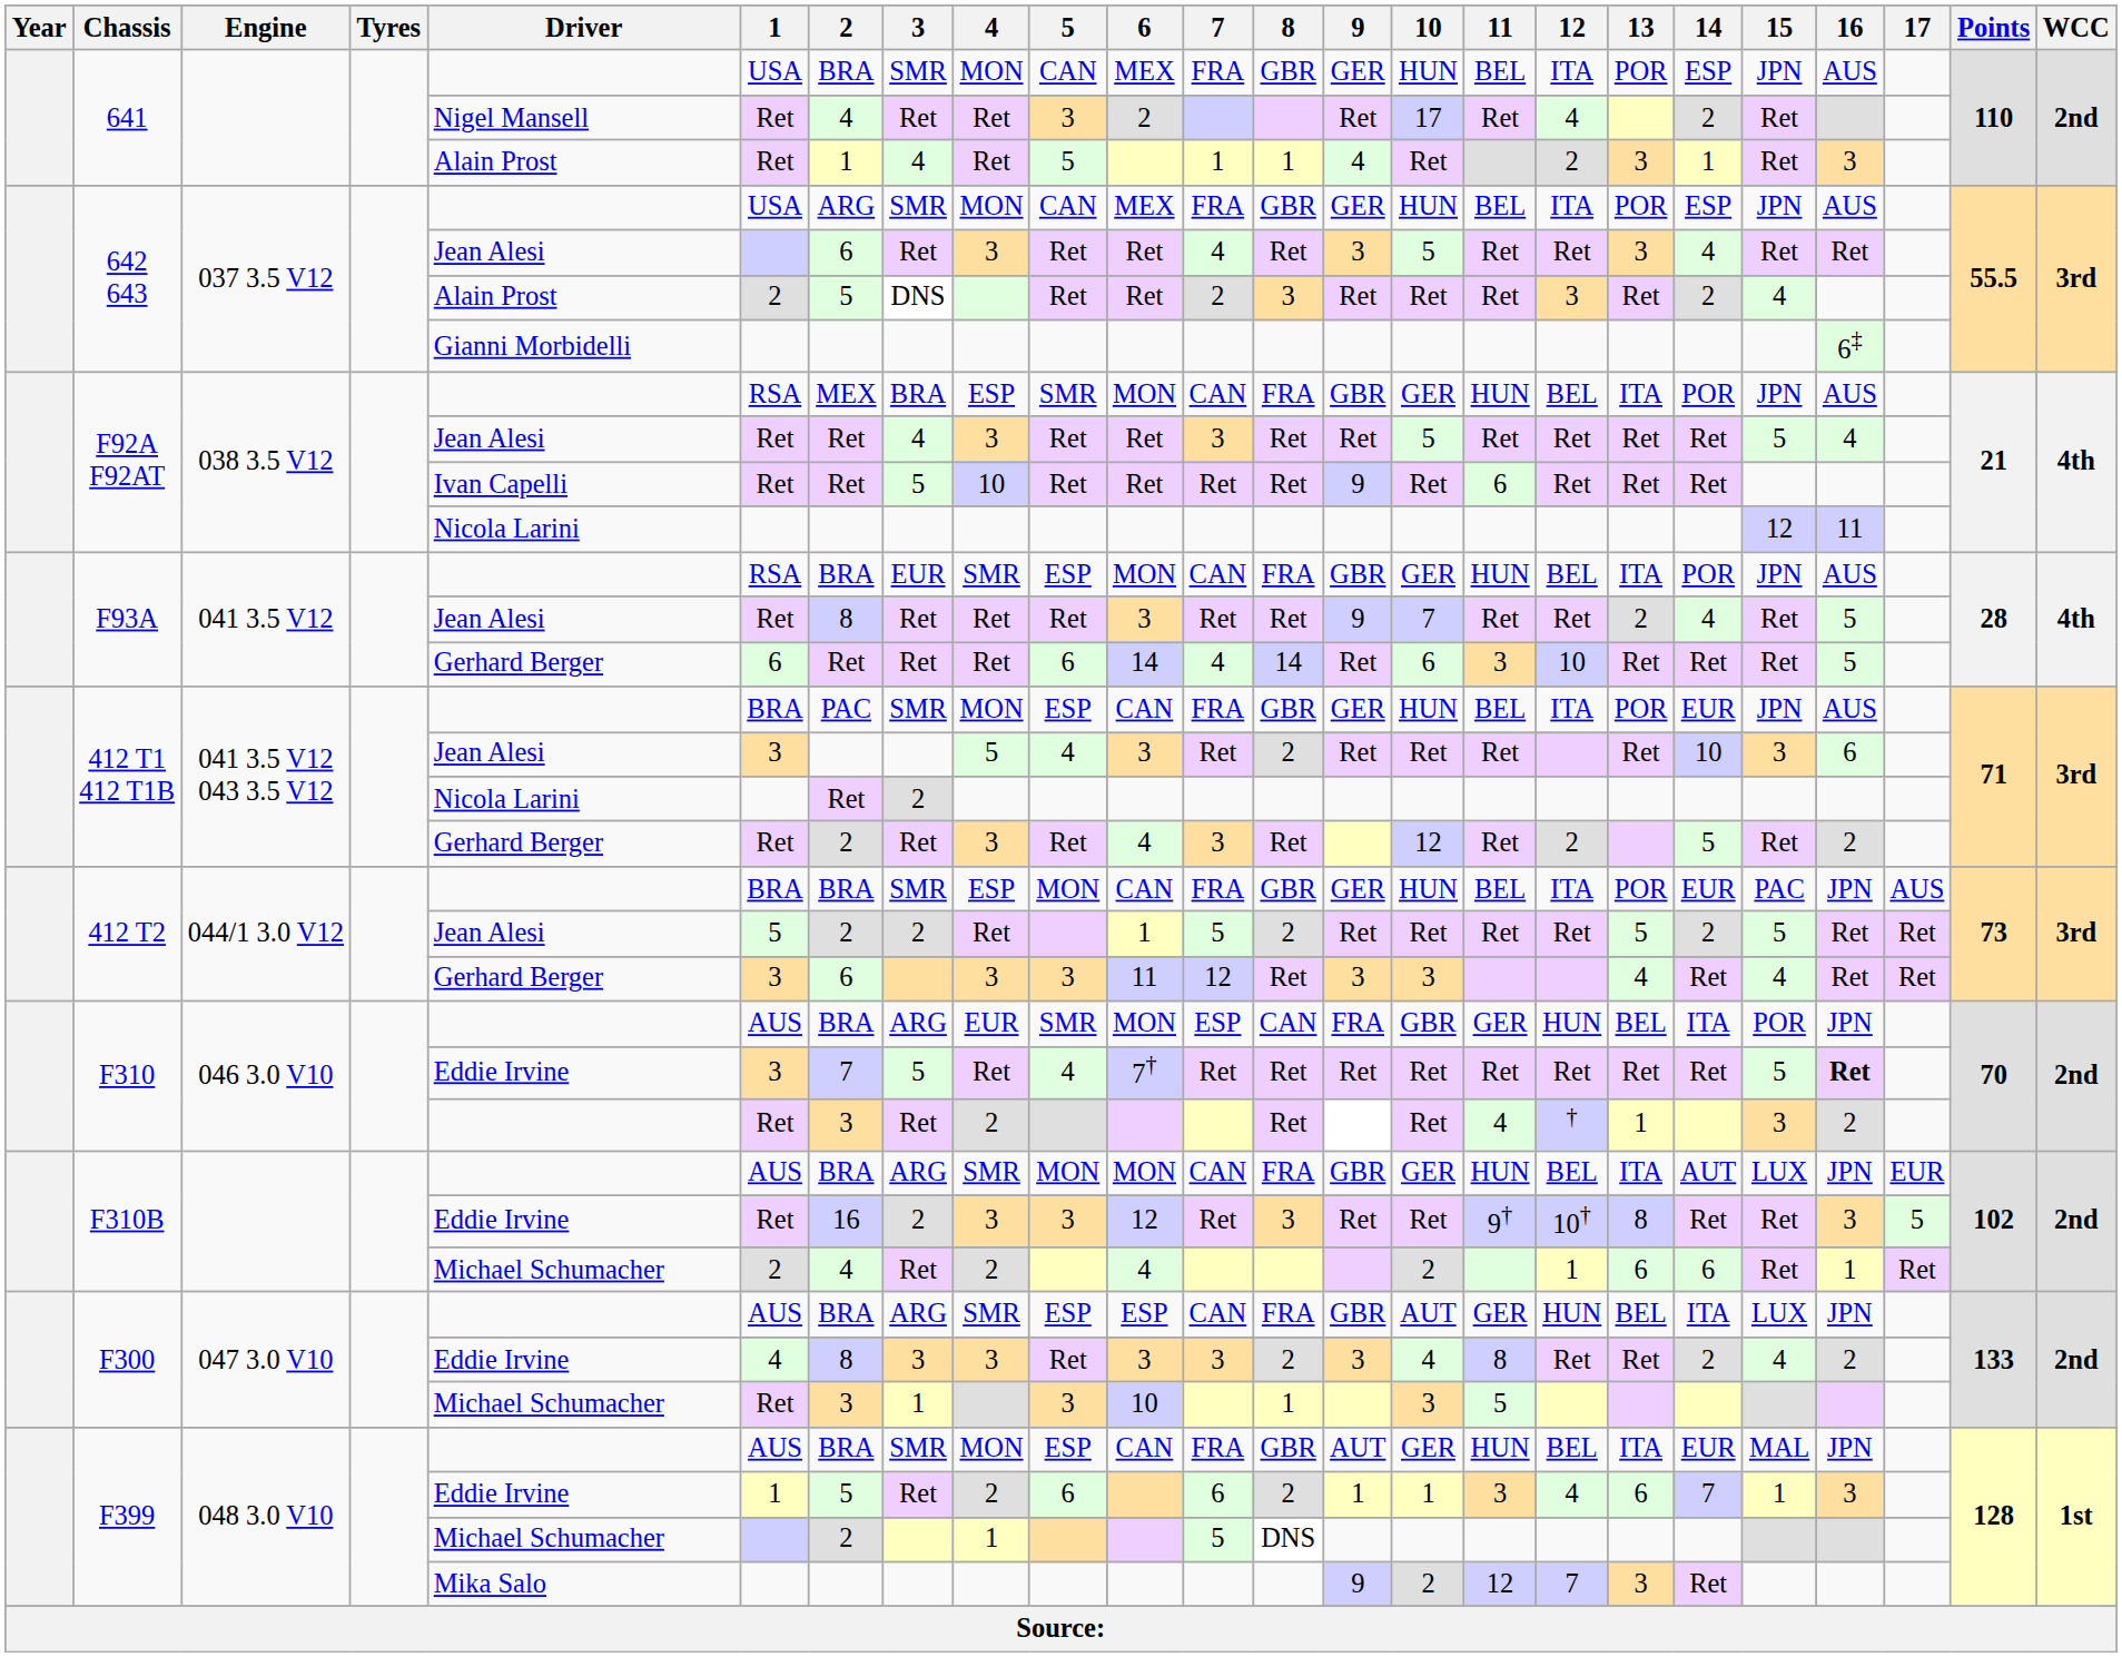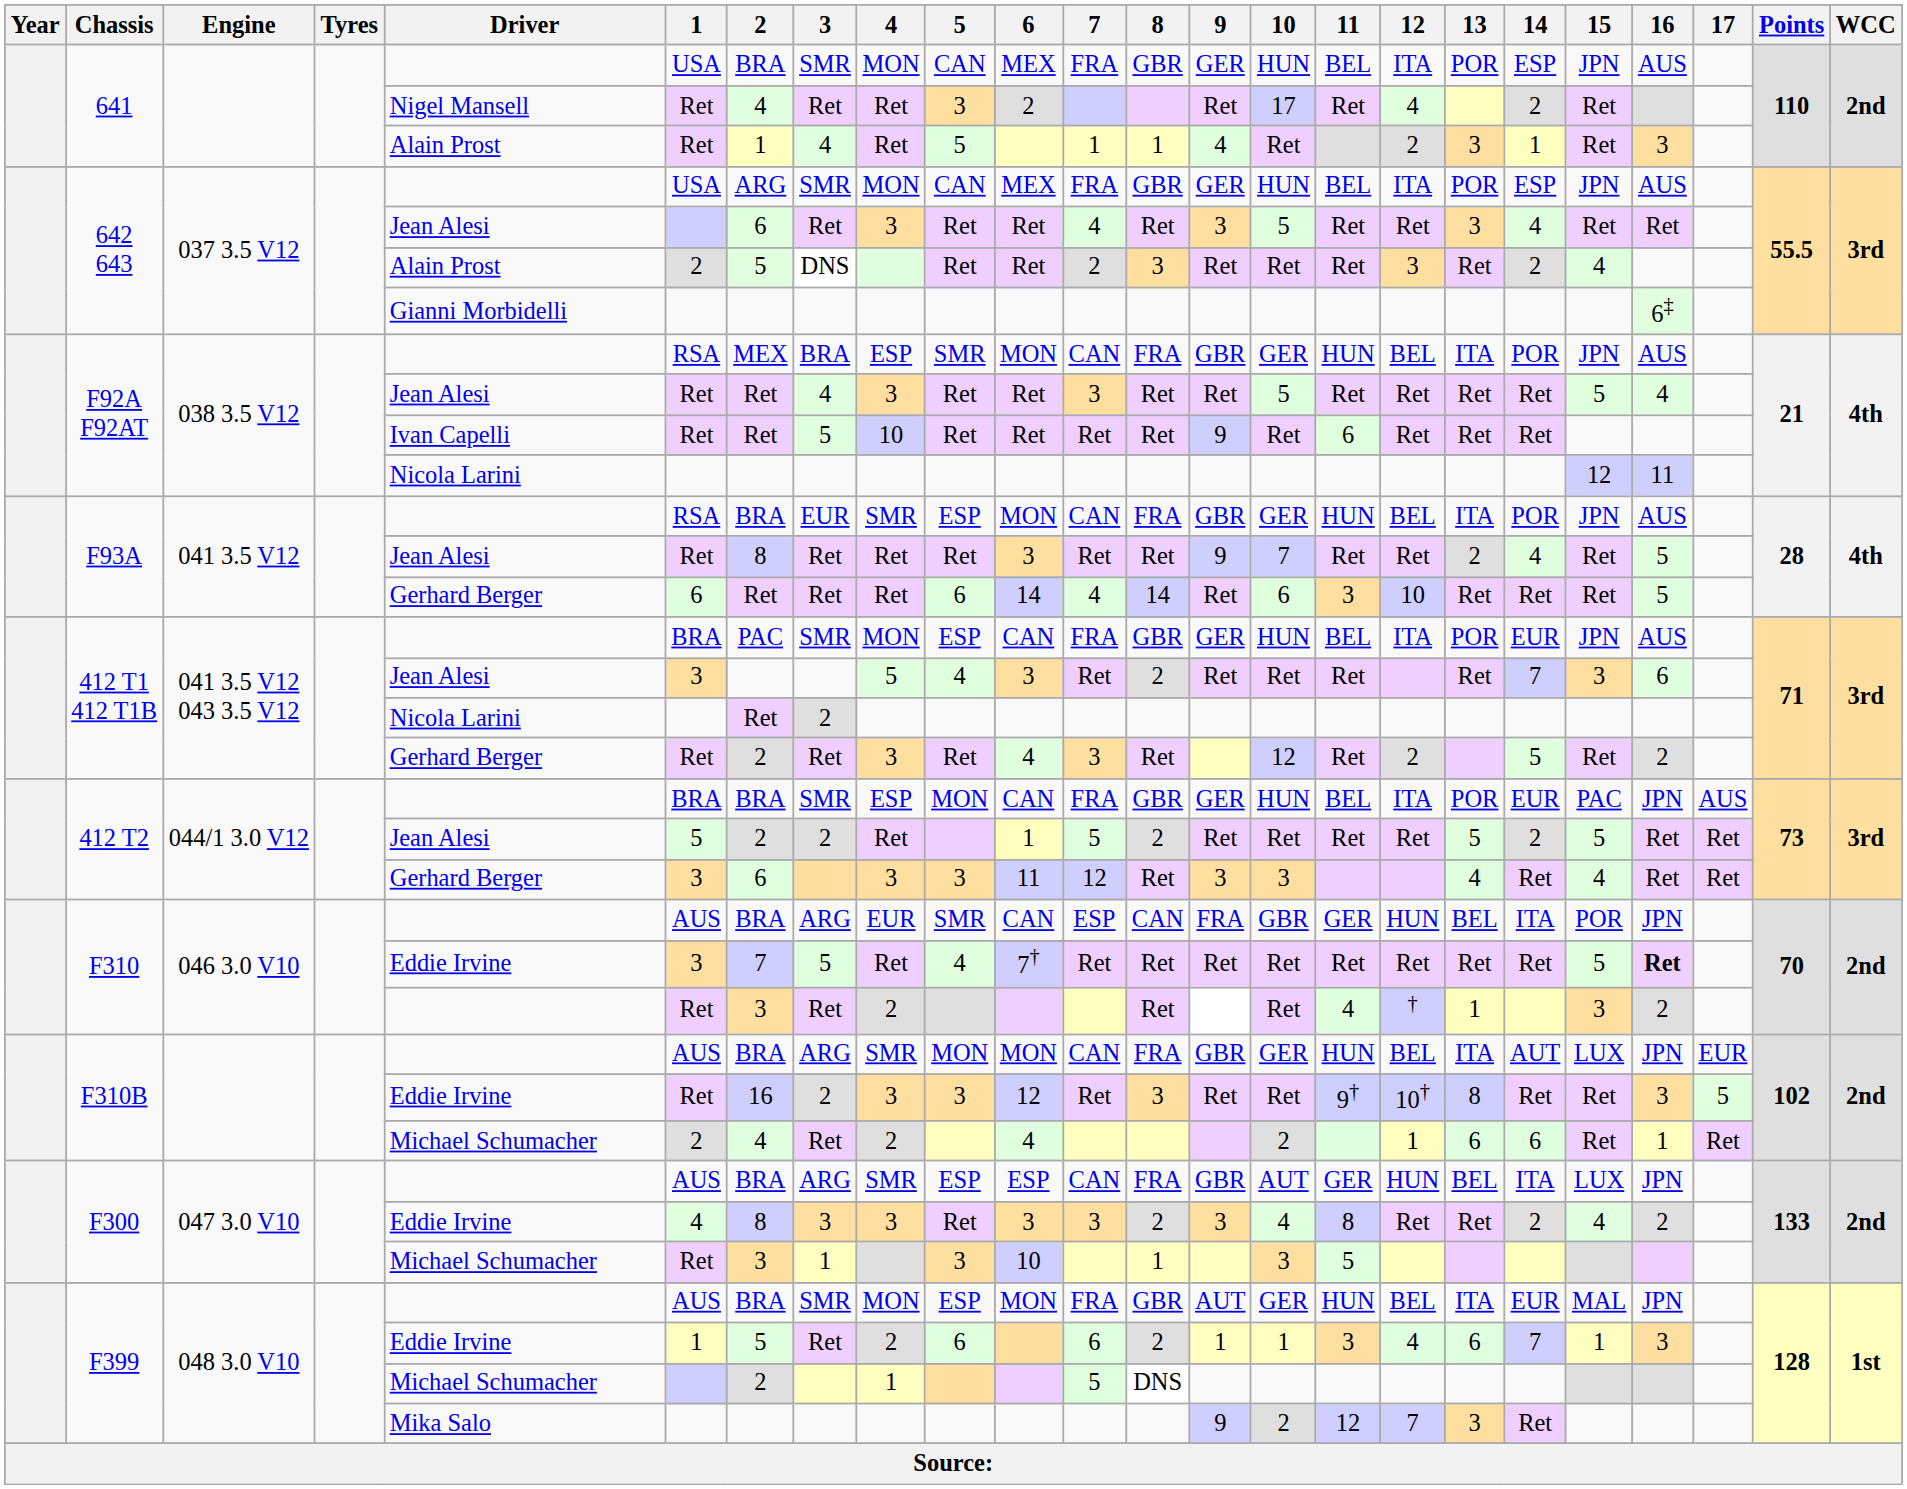row 17 | 14: 10 -> 7
row 23 | 6: MON -> CAN
row 32 | 6: CAN -> MON
